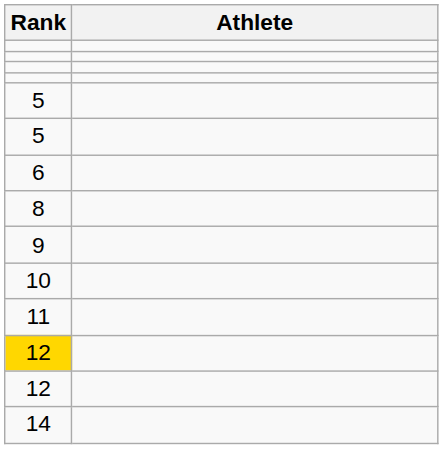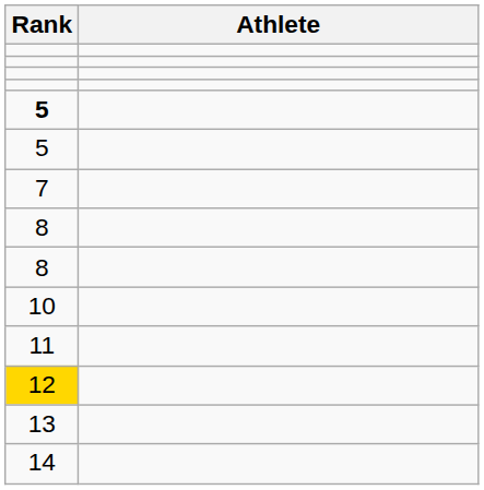row 6 | Rank: normal -> bold
row 8 | Rank: 6 -> 7
row 10 | Rank: 9 -> 8
row 14 | Rank: 12 -> 13
